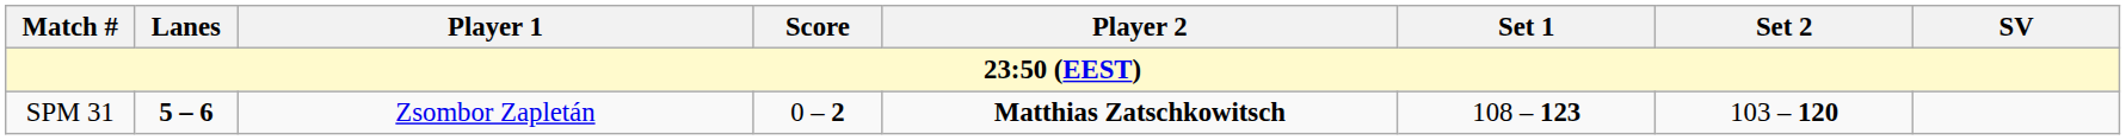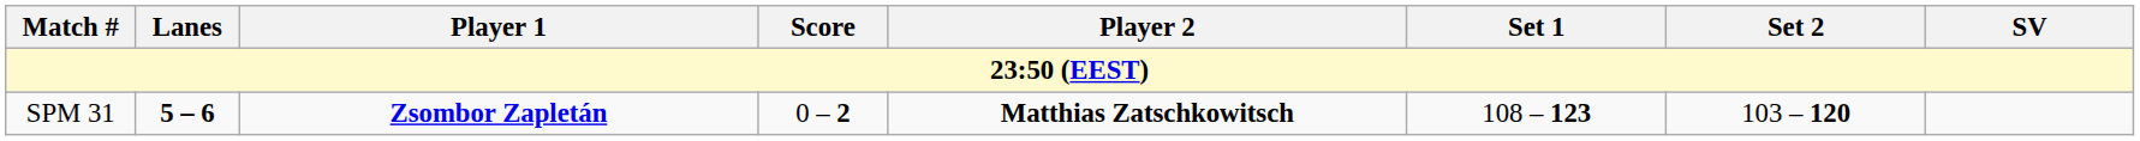SPM 31 | Player 1: normal -> bold
